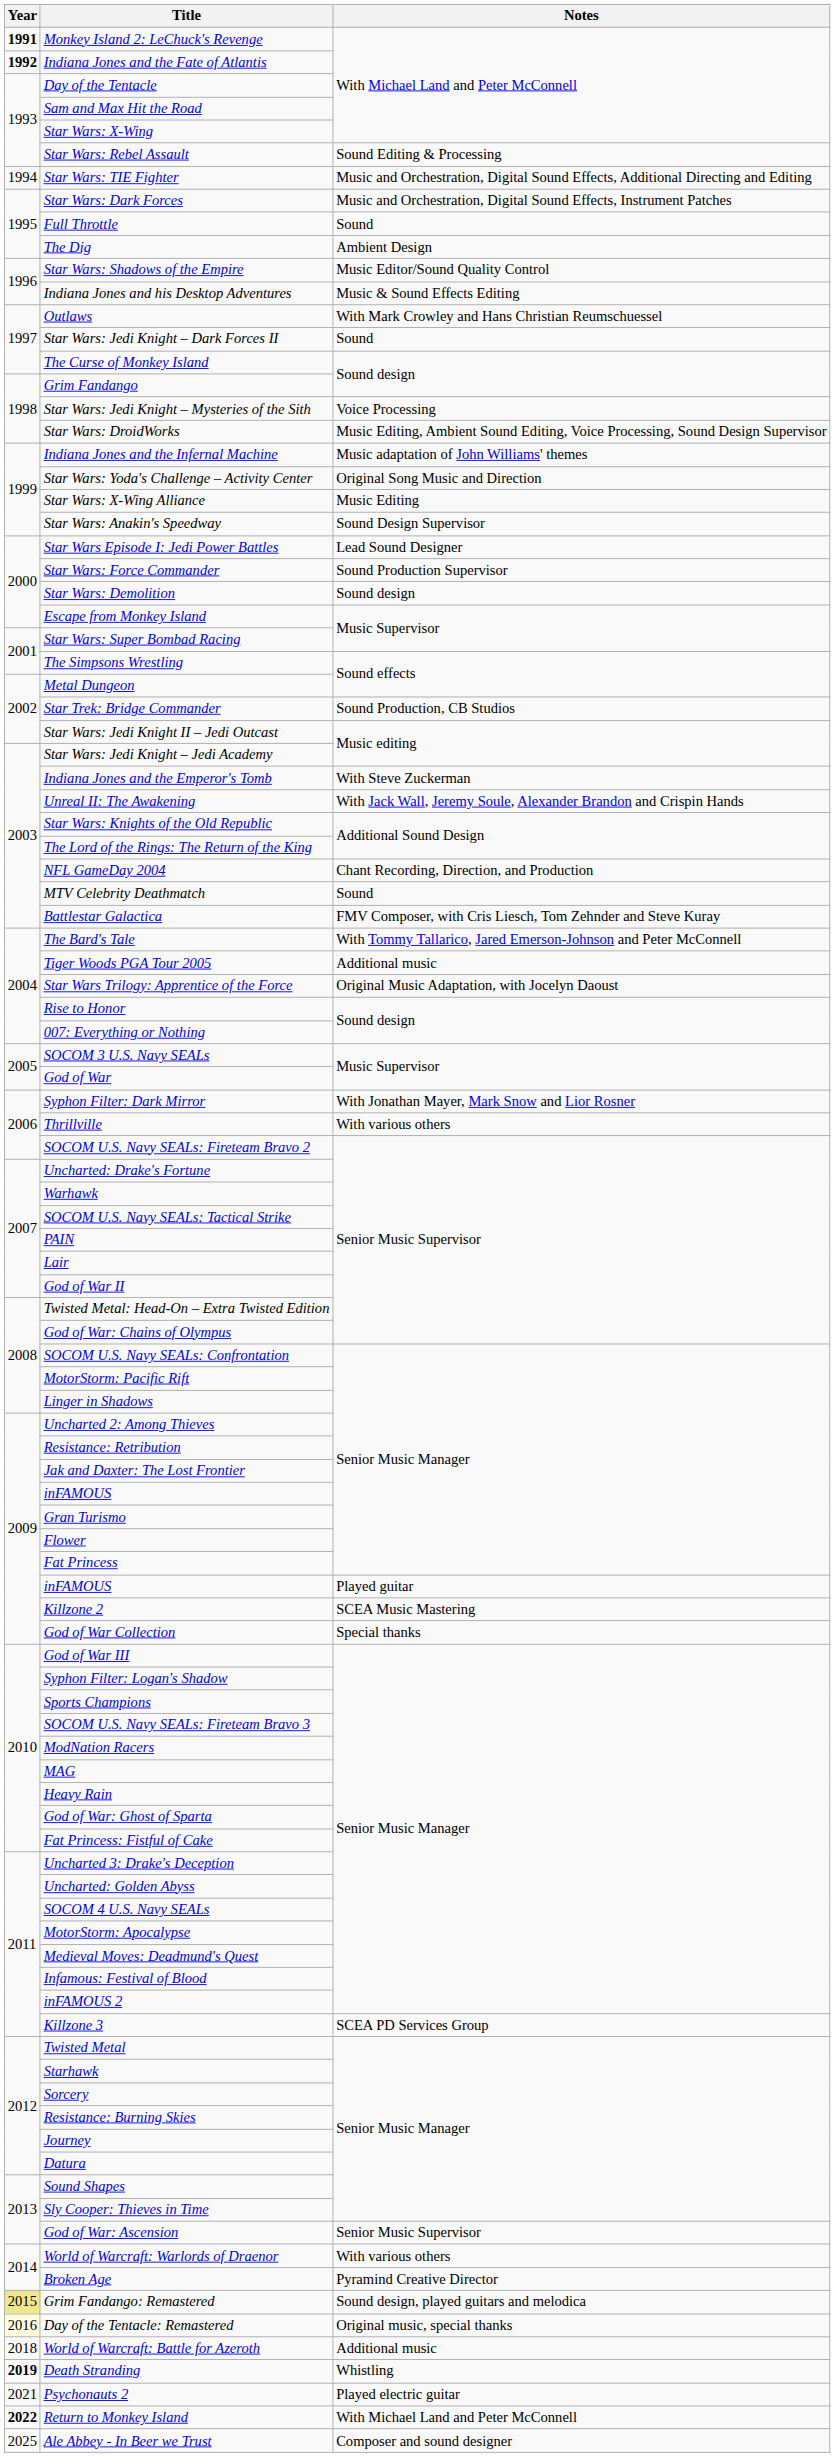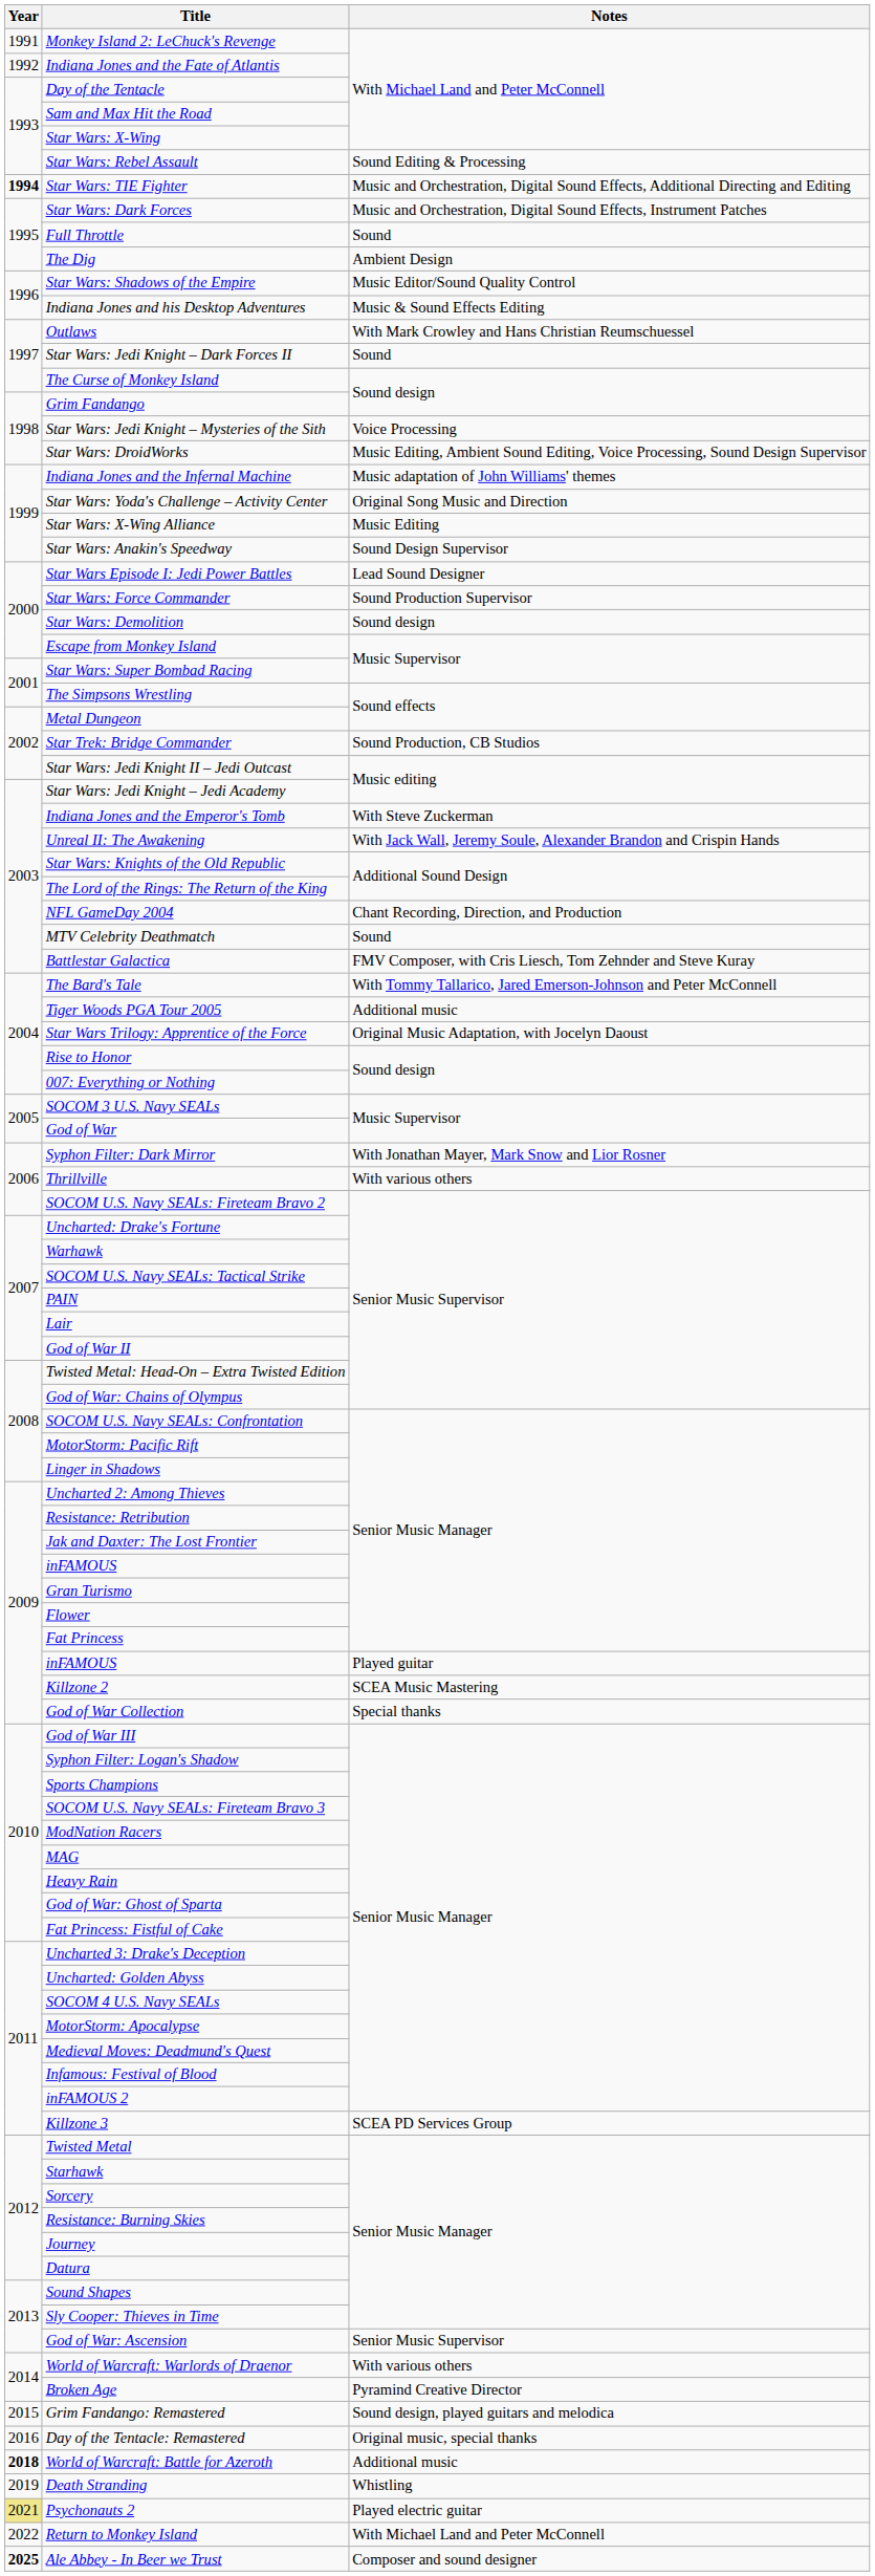Monkey Island 2: LeChuck's Revenge | Year: bold -> normal
Indiana Jones and the Fate of Atlantis | Year: bold -> normal
Star Wars: TIE Fighter | Year: normal -> bold
Grim Fandango: Remastered | Year: khaki background -> no background
Day of the Tentacle: Remastered | Year: lightyellow background -> no background
World of Warcraft: Battle for Azeroth | Year: normal -> bold
Death Stranding | Year: bold -> normal
Psychonauts 2 | Year: no background -> khaki background
Return to Monkey Island | Year: bold -> normal
Ale Abbey - In Beer we Trust | Year: normal -> bold
